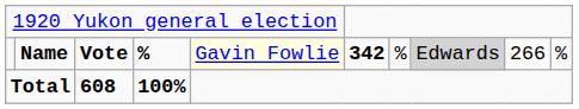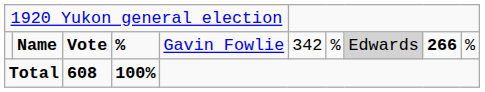row 2 | column 5: lightyellow background -> no background
row 2 | column 6: bold -> normal
row 2 | column 9: normal -> bold
